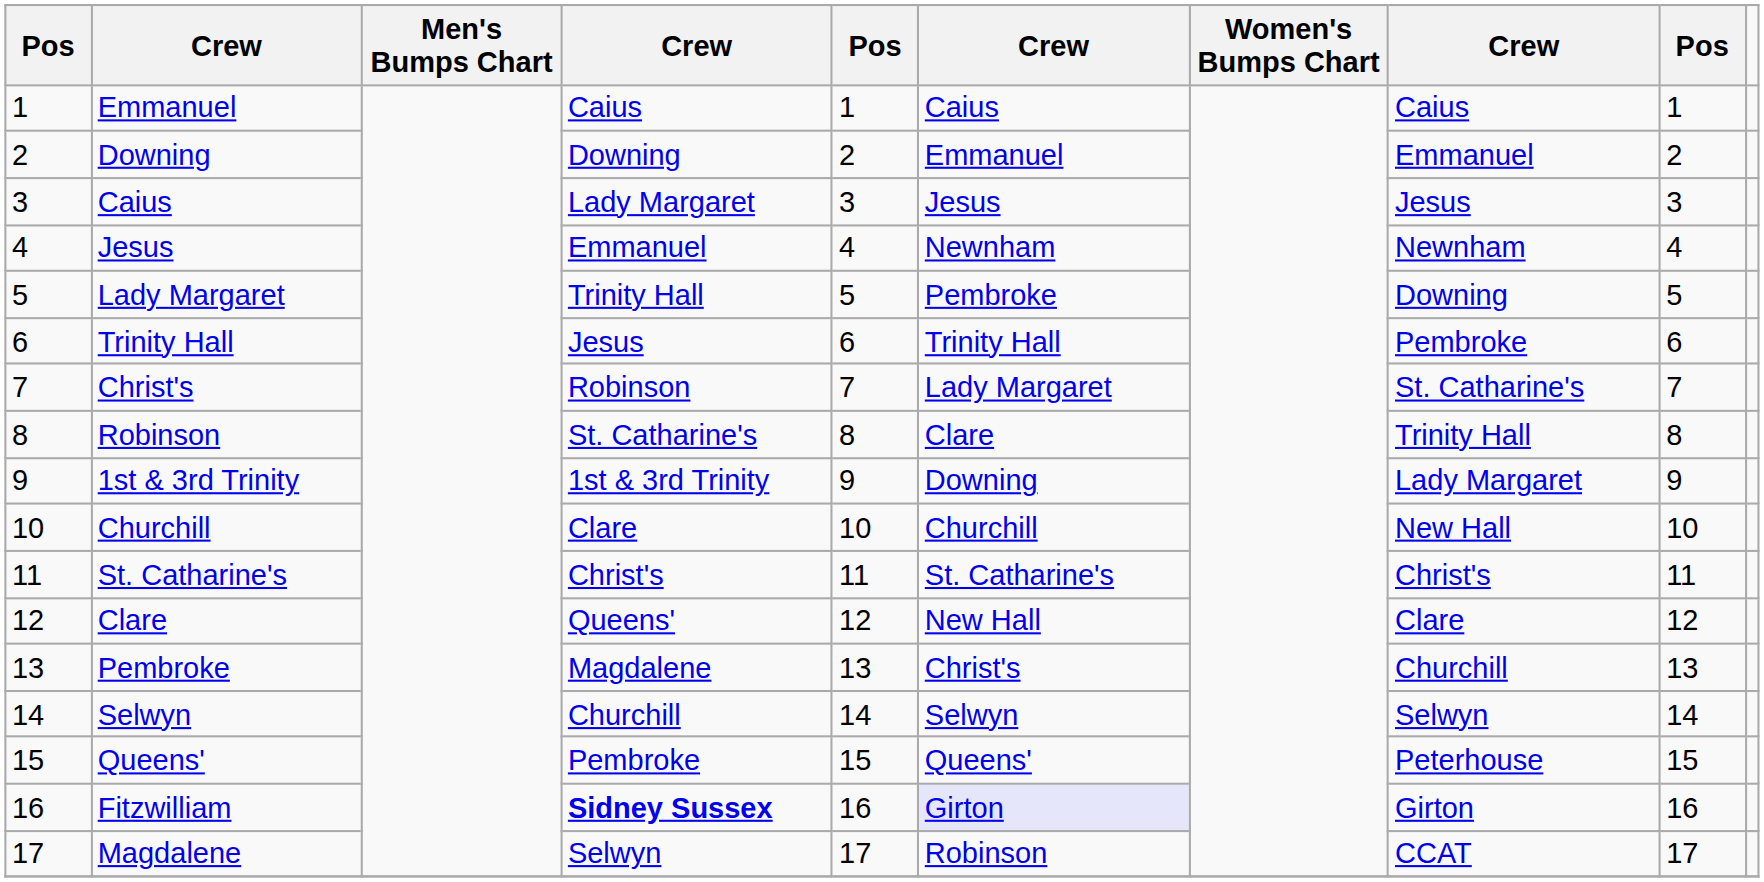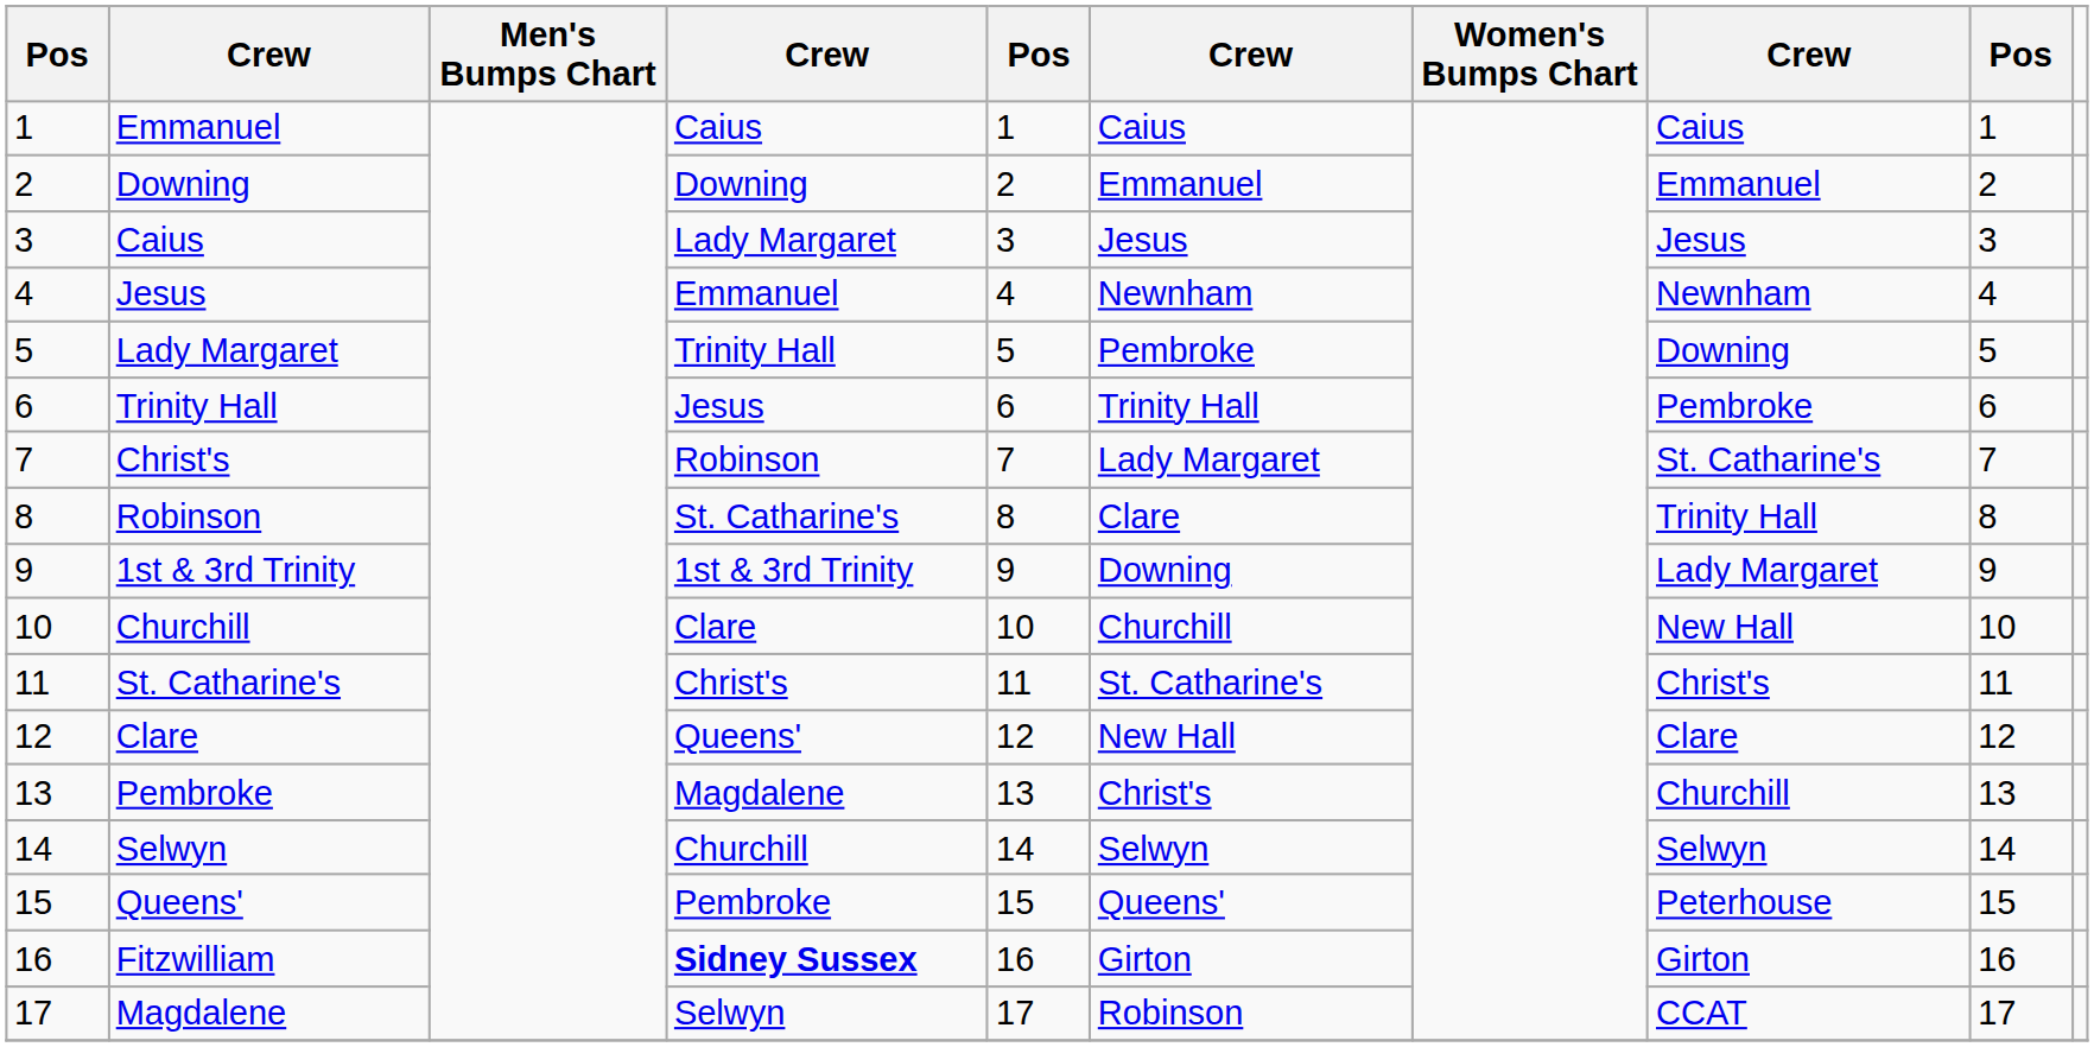Fitzwilliam | column 6: lavender background -> no background
